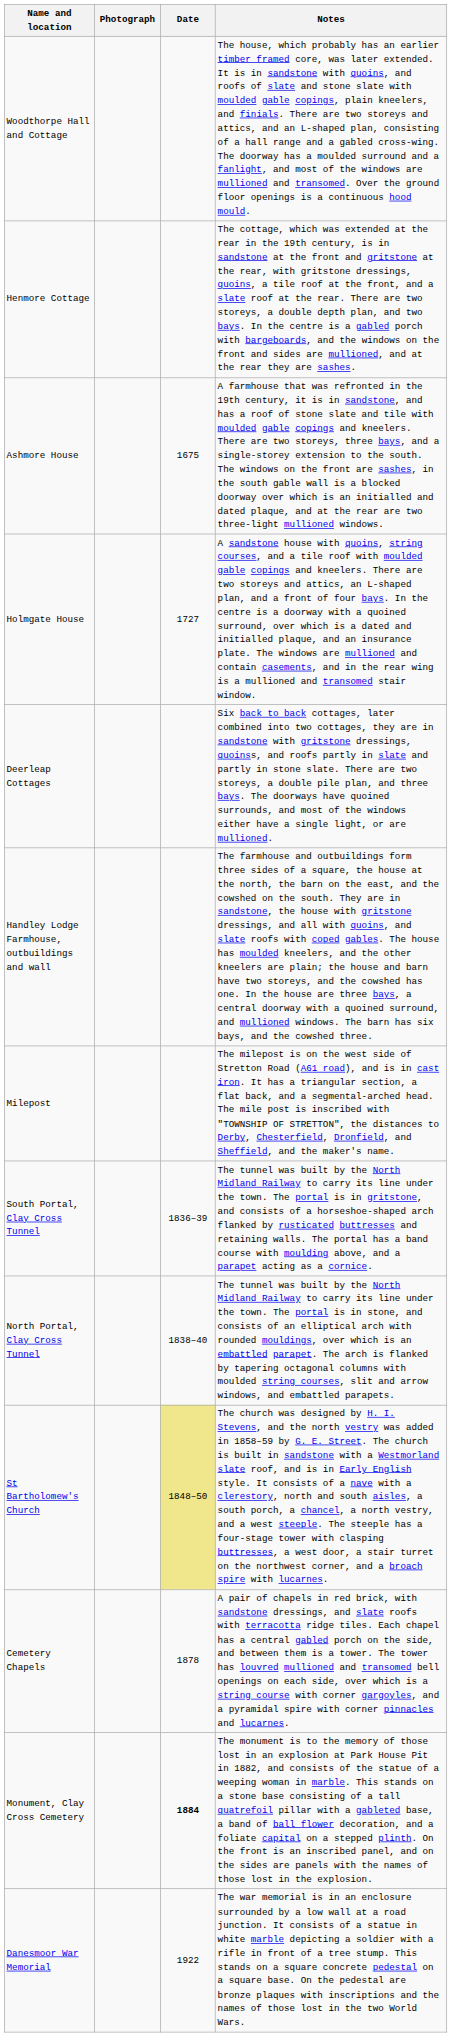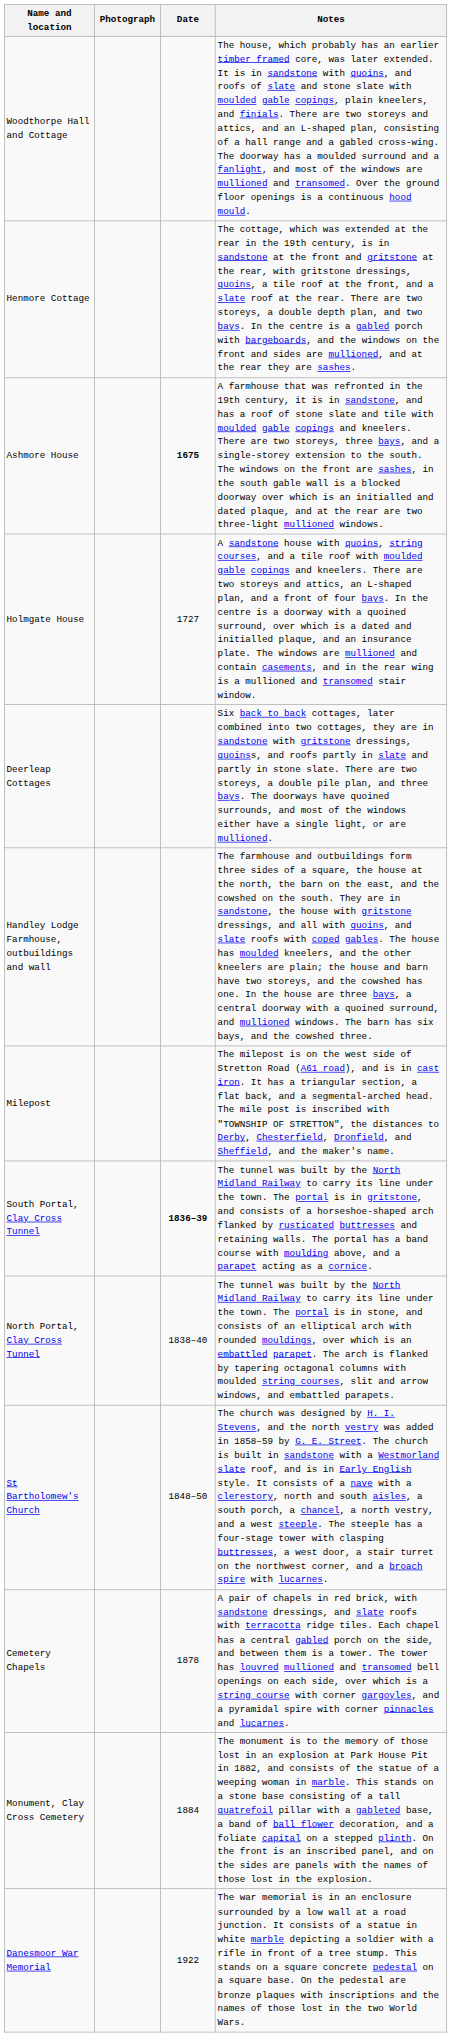Ashmore House | Date: normal -> bold
South Portal, Clay Cross Tunnel | Date: normal -> bold
St Bartholomew's Church | Date: khaki background -> no background
Monument, Clay Cross Cemetery | Date: bold -> normal
